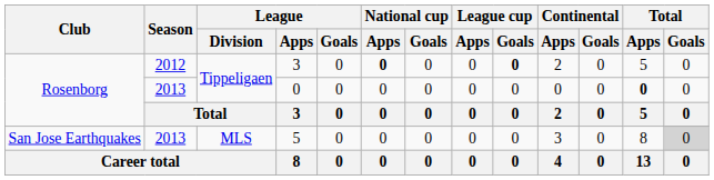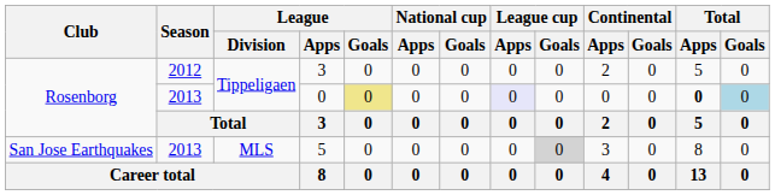row 3 | National cup / Apps: bold -> normal
row 3 | League cup / Goals: bold -> normal
row 4 | League / Goals: no background -> khaki background
row 4 | League cup / Apps: no background -> lavender background
row 4 | Total / Goals: no background -> lightblue background
row 6 | League cup / Goals: no background -> lightgrey background
row 6 | Total / Goals: lightgrey background -> no background
